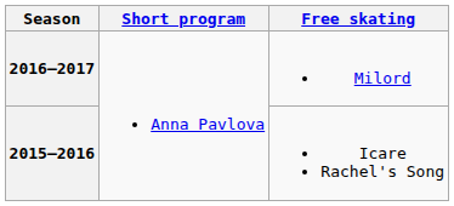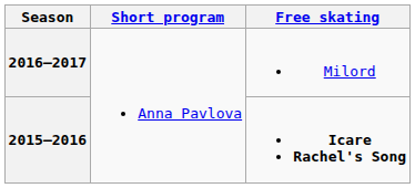2015–2016 | Free skating: normal -> bold
